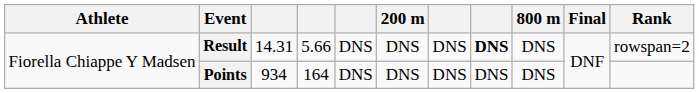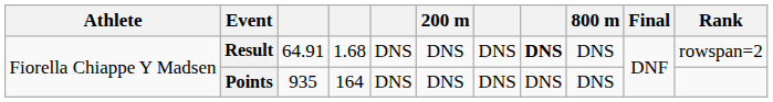Result | column 3: 14.31 -> 64.91
Result | column 4: 5.66 -> 1.68
Points | column 3: 934 -> 935
